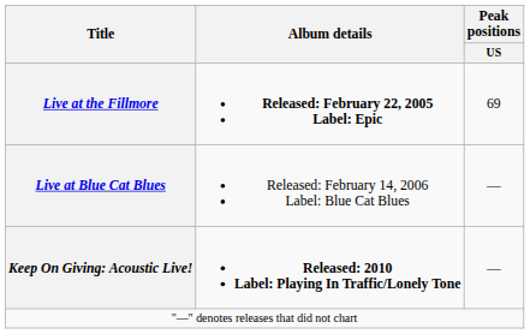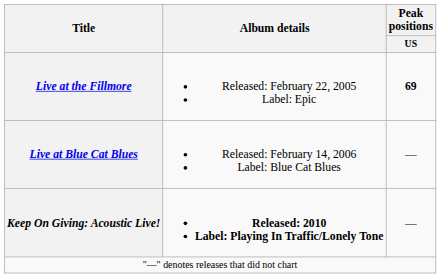Live at the Fillmore | Album details: bold -> normal
Live at the Fillmore | Peak positions / US: normal -> bold
